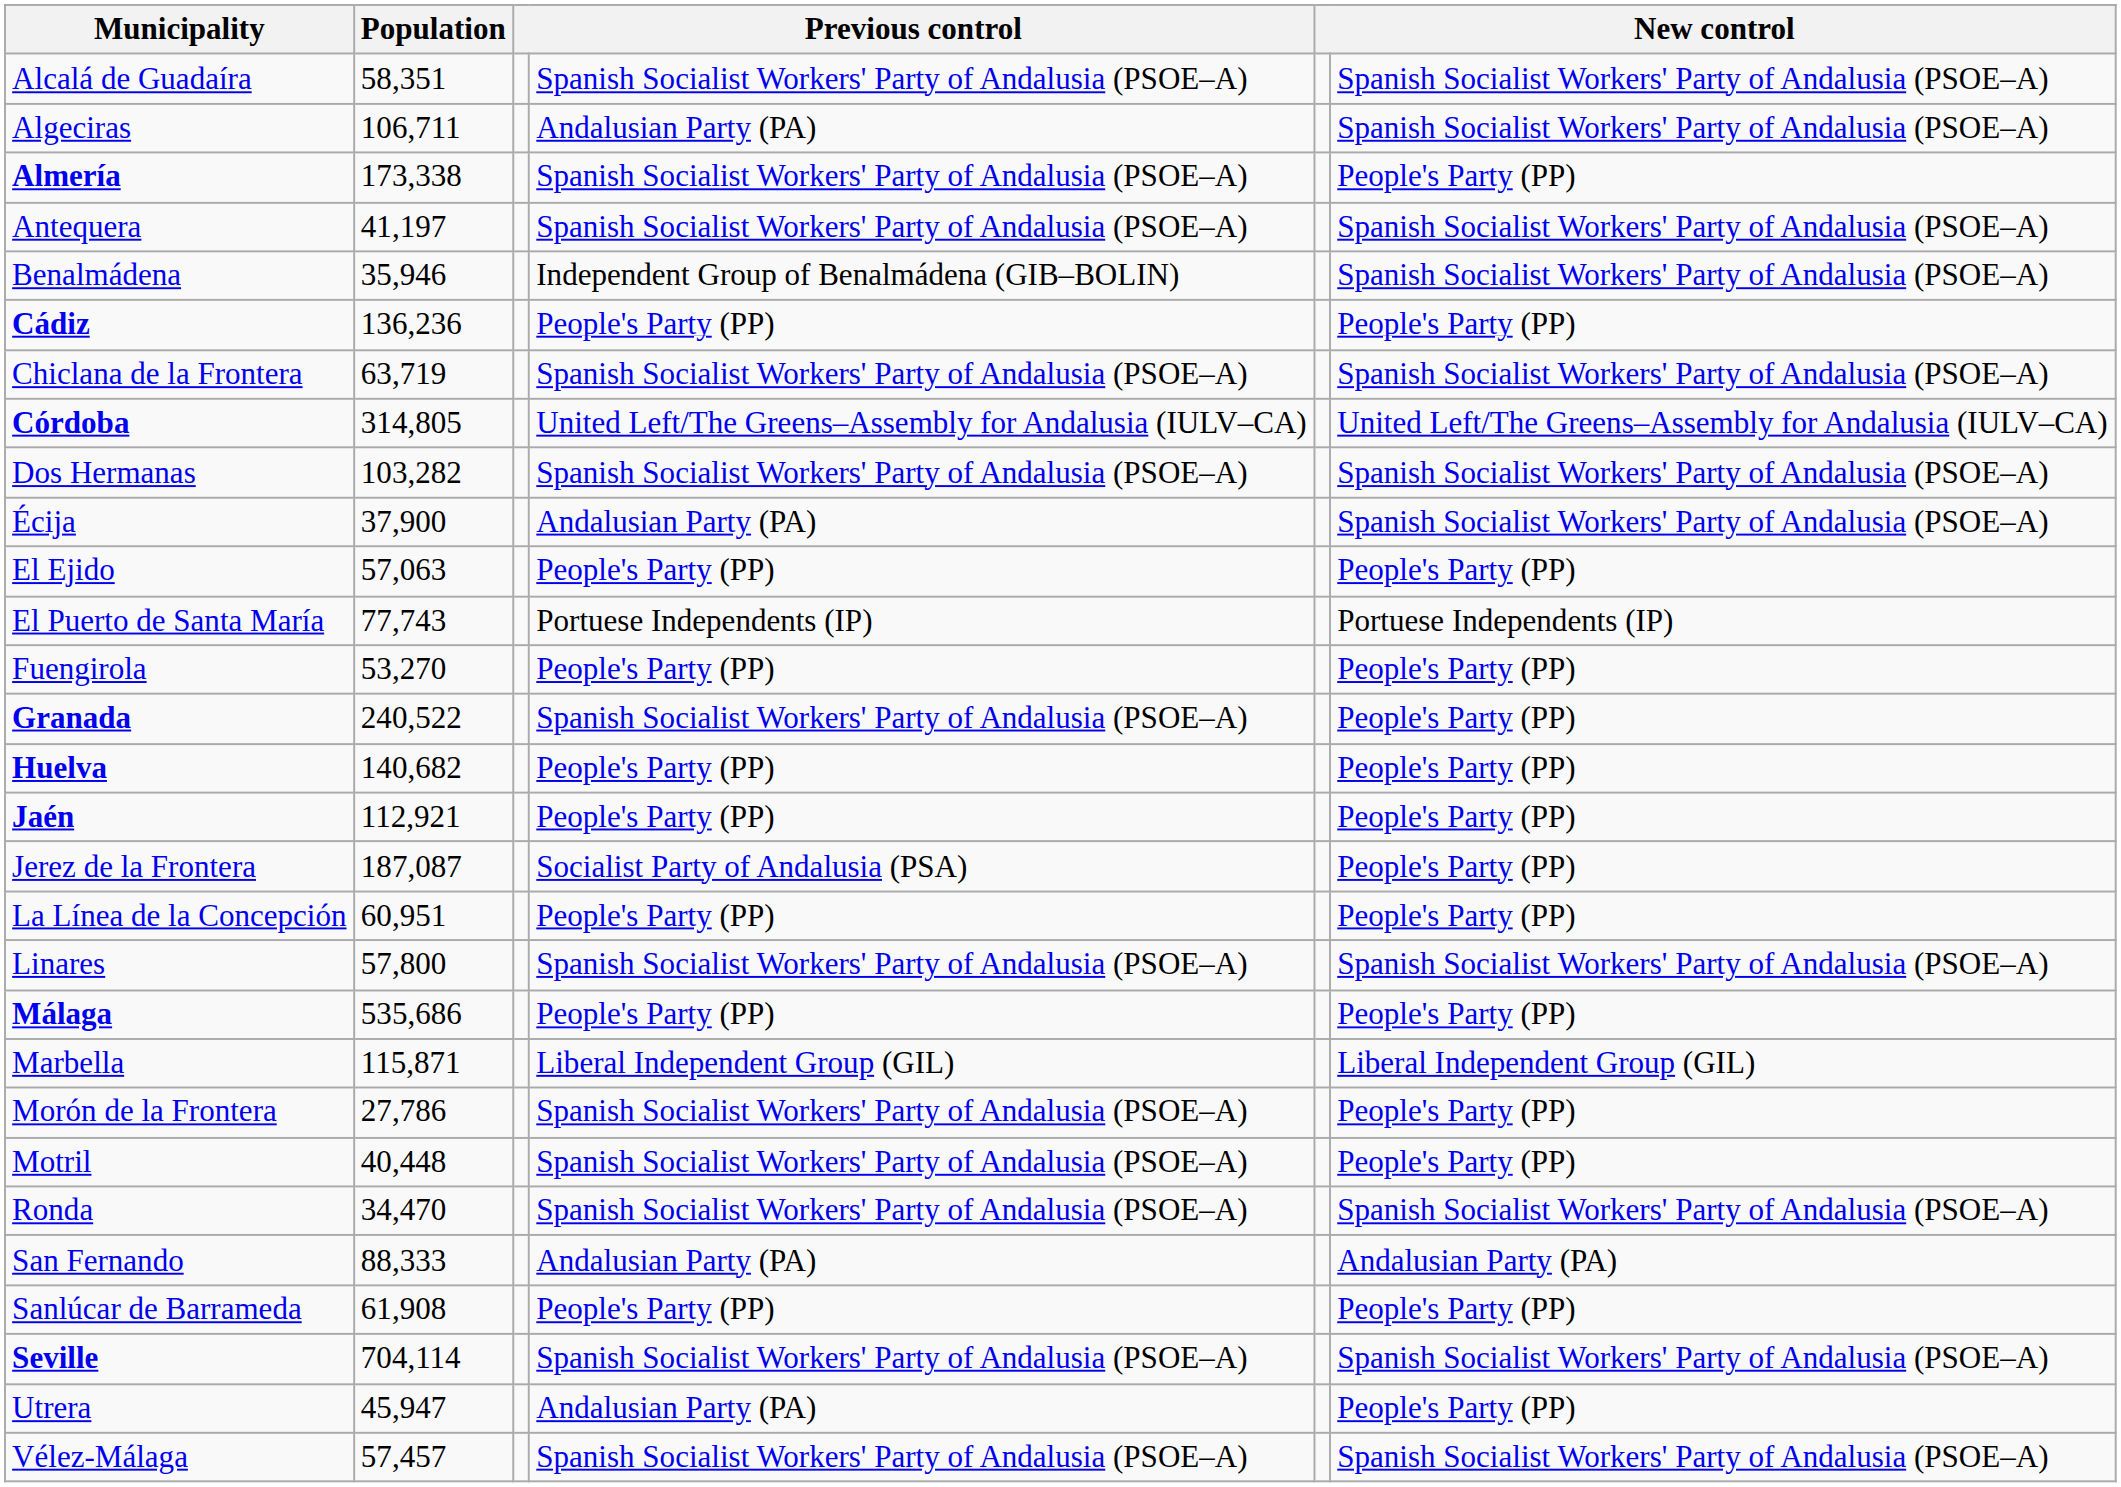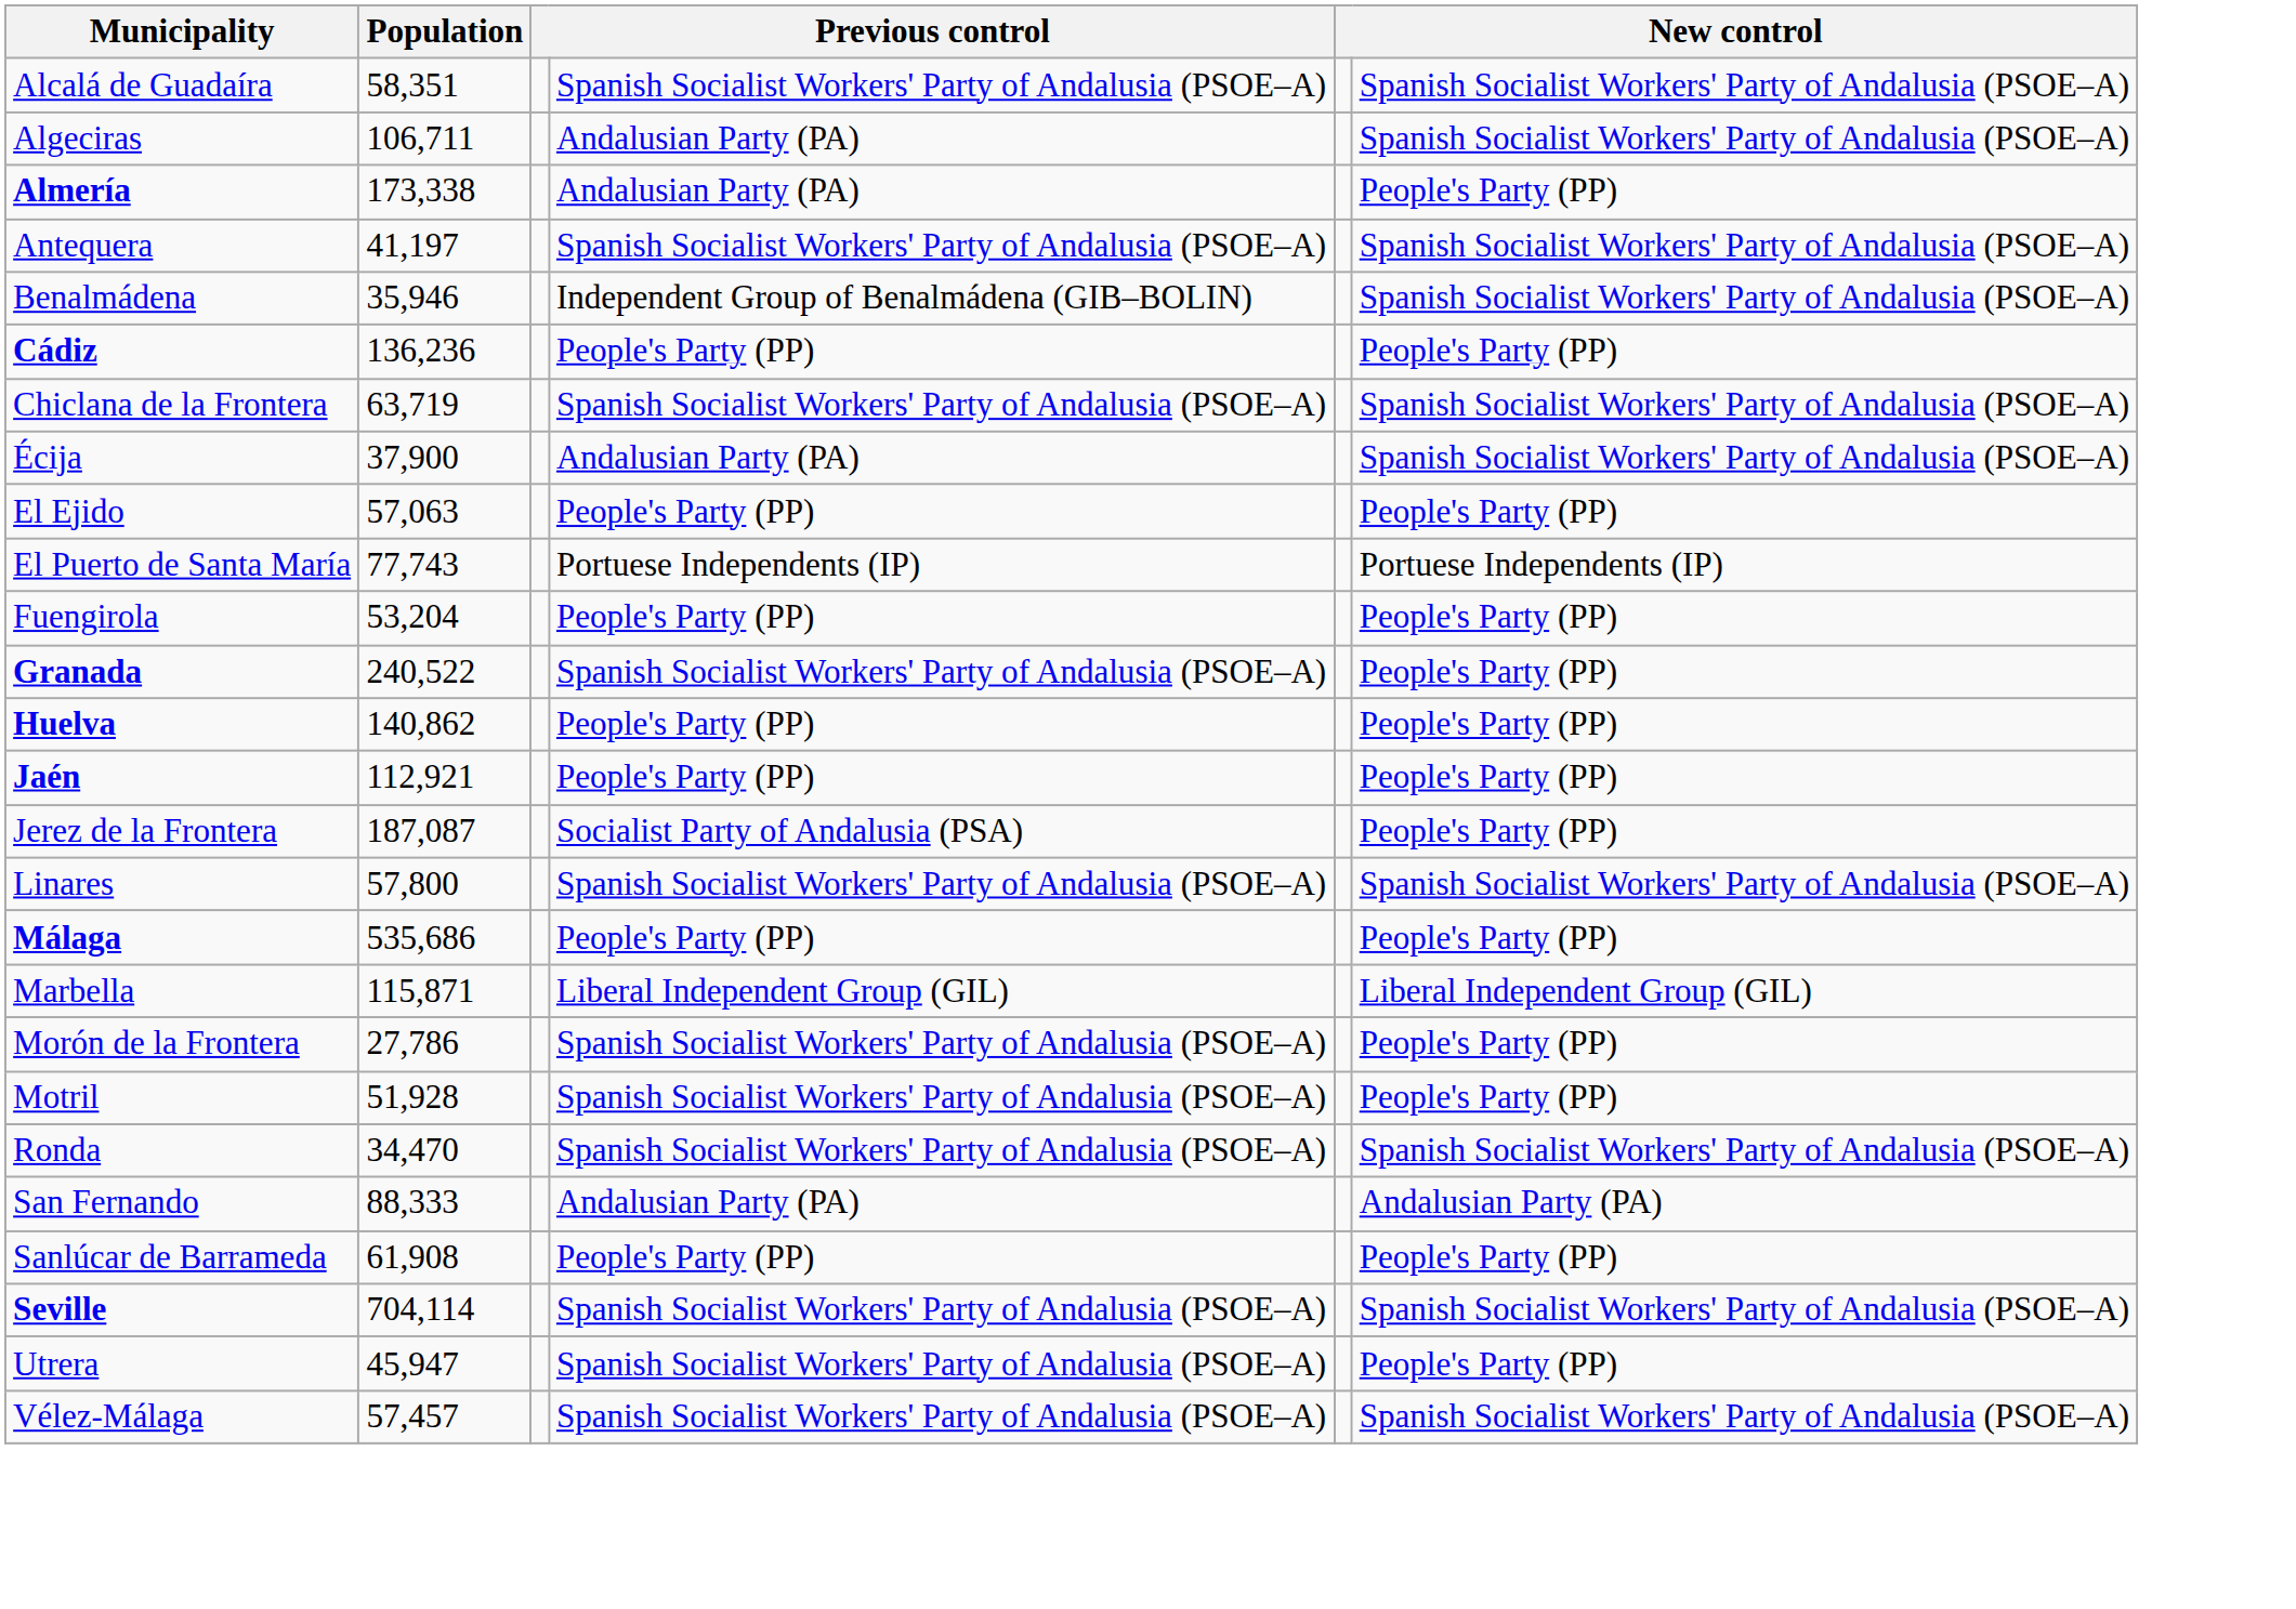Almería | column 4: Spanish Socialist Workers' Party of Andalusia (PSOE–A) -> Andalusian Party (PA)
- row: Córdoba | 314,805 | United Left/The Greens–Assembly for Andalusia (IULV–CA) | United Left/The Greens–Assembly for Andalusia (IULV–CA)
- row: Dos Hermanas | 103,282 | Spanish Socialist Workers' Party of Andalusia (PSOE–A) | Spanish Socialist Workers' Party of Andalusia (PSOE–A)
Fuengirola | Population: 53,270 -> 53,204
Huelva | Population: 140,682 -> 140,862
- row: La Línea de la Concepción | 60,951 | People's Party (PP) | People's Party (PP)
Motril | Population: 40,448 -> 51,928
Utrera | column 4: Andalusian Party (PA) -> Spanish Socialist Workers' Party of Andalusia (PSOE–A)
